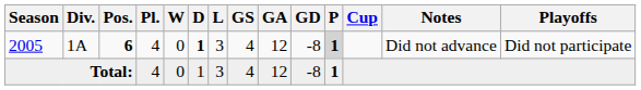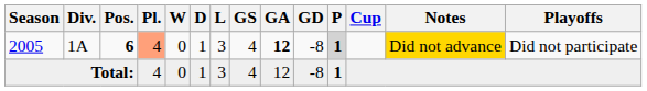2005 | Pl.: no background -> lightsalmon background
2005 | D: bold -> normal
2005 | GA: normal -> bold
2005 | Notes: no background -> gold background
